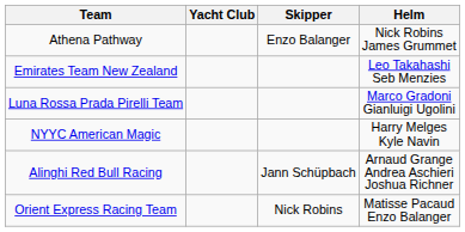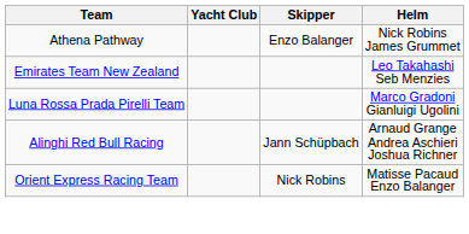- row: NYYC American Magic | Harry Melges Kyle Navin
